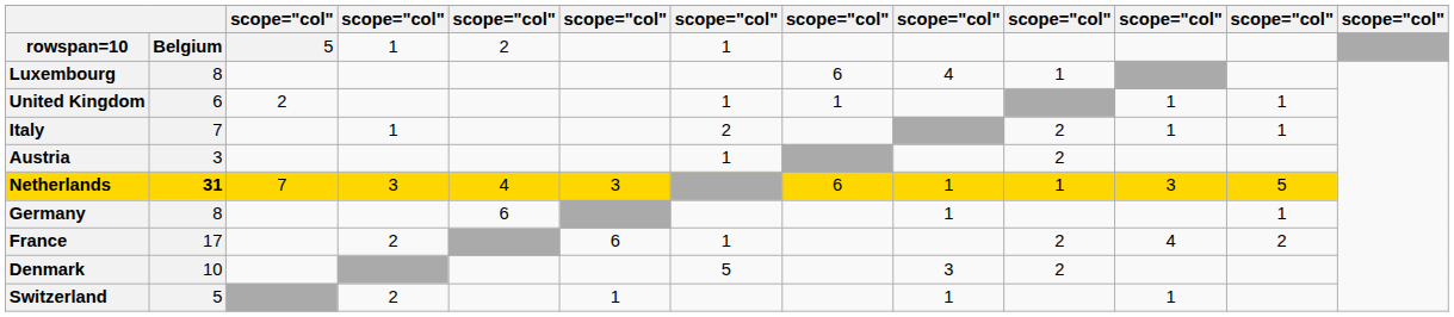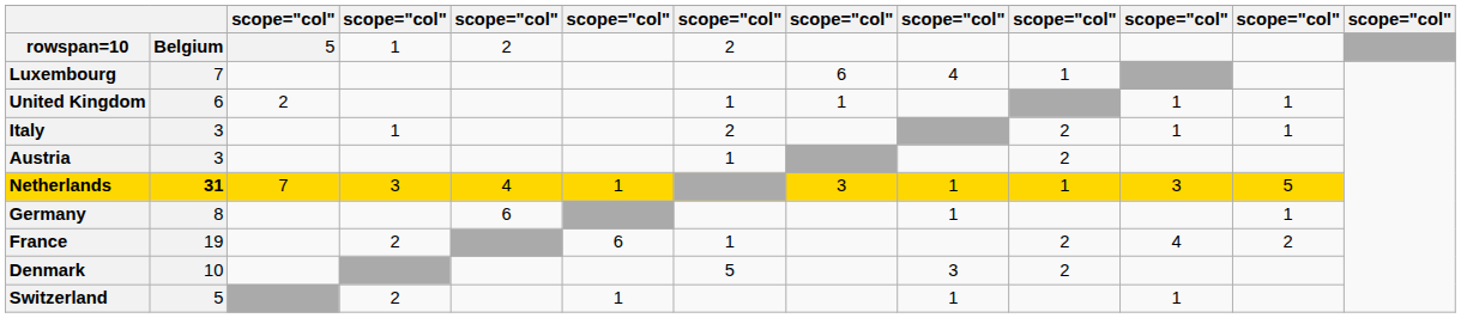rowspan=10 | column 7: 1 -> 2
Luxembourg | column 2: 8 -> 7
Italy | column 2: 7 -> 3
Netherlands | column 6: 3 -> 1
Netherlands | column 8: 6 -> 3
France | column 2: 17 -> 19
